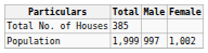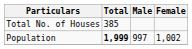Population | Total: normal -> bold
